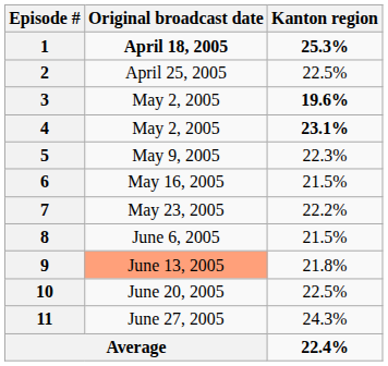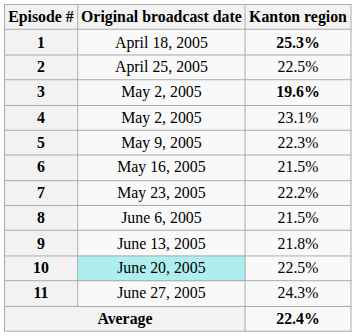1 | Original broadcast date: bold -> normal
4 | Kanton region: bold -> normal
9 | Original broadcast date: lightsalmon background -> no background
10 | Original broadcast date: no background -> paleturquoise background
